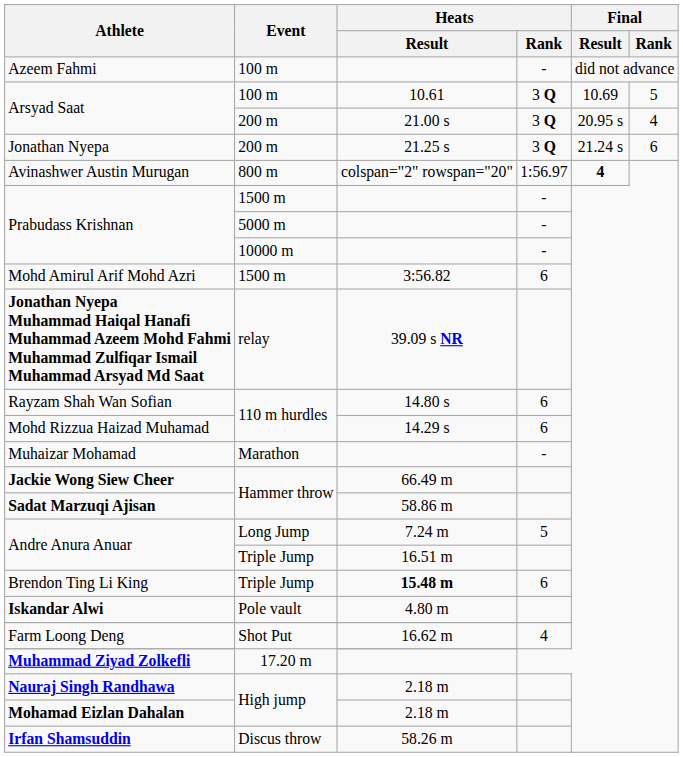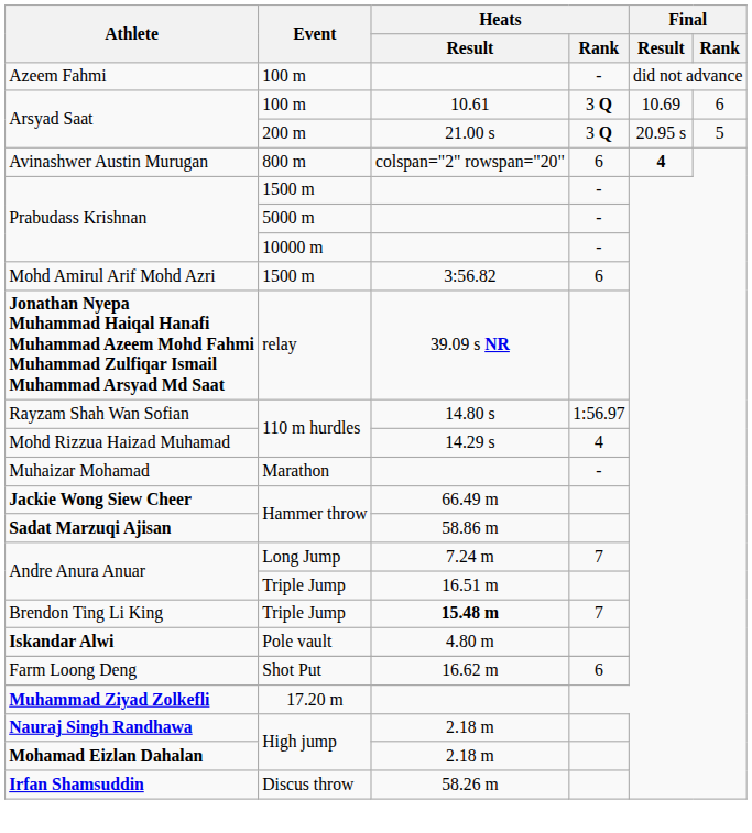Arsyad Saat / 100 m | Final / Rank: 5 -> 6
Arsyad Saat / 200 m | Final / Rank: 4 -> 5
- row: Jonathan Nyepa | 200 m | 21.25 s | 3 Q | 21.24 s | 6
Avinashwer Austin Murugan | Heats / Rank: 1:56.97 -> 6
Rayzam Shah Wan Sofian | Heats / Rank: 6 -> 1:56.97
Mohd Rizzua Haizad Muhamad | Heats / Rank: 6 -> 4
Andre Anura Anuar / Long Jump | Heats / Rank: 5 -> 7
Brendon Ting Li King | Heats / Rank: 6 -> 7
Farm Loong Deng | Heats / Rank: 4 -> 6
